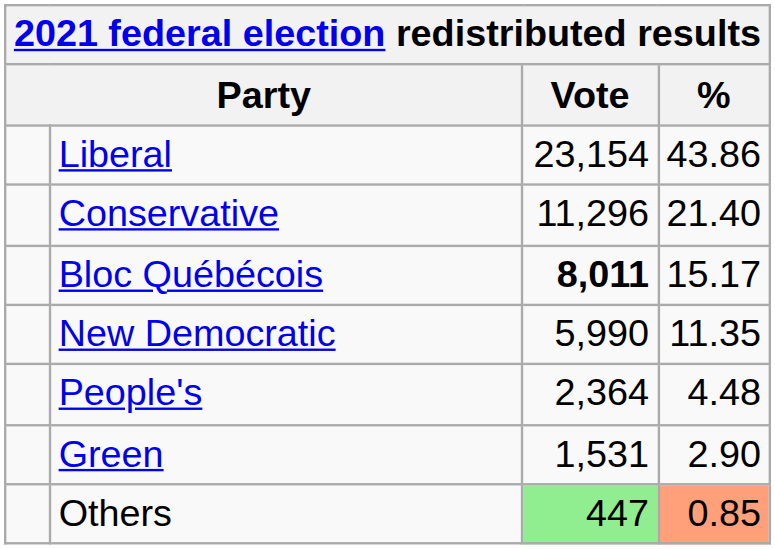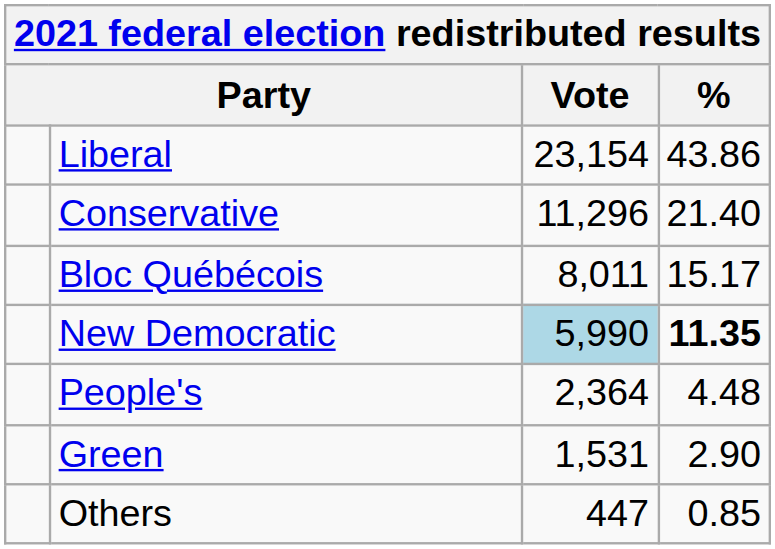Bloc Québécois | Vote: bold -> normal
New Democratic | Vote: no background -> lightblue background
New Democratic | %: normal -> bold
Others | Vote: lightgreen background -> no background
Others | %: lightsalmon background -> no background
